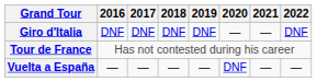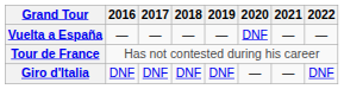rows swapped: Giro d'Italia <-> Vuelta a España
